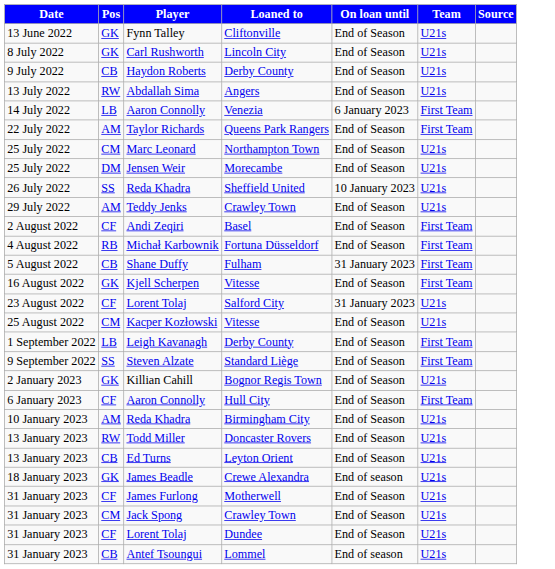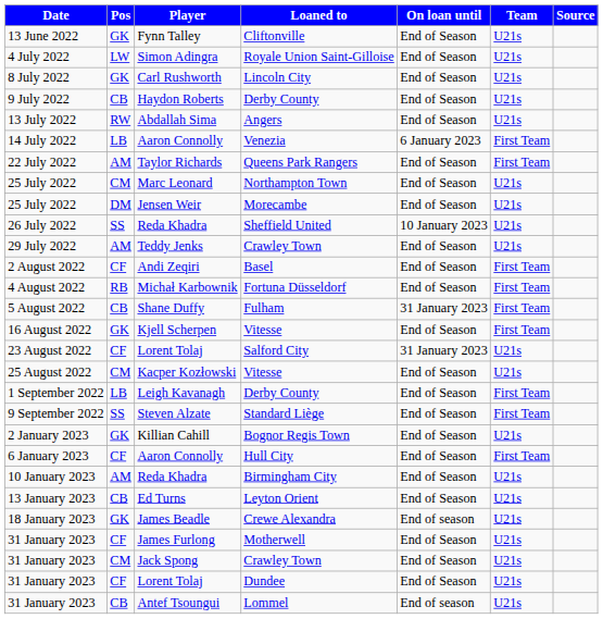+ row: 4 July 2022 | LW | Simon Adingra | Royale Union Saint-Gilloise | End of Season | U21s
- row: 13 January 2023 | RW | Todd Miller | Doncaster Rovers | End of Season | U21s
